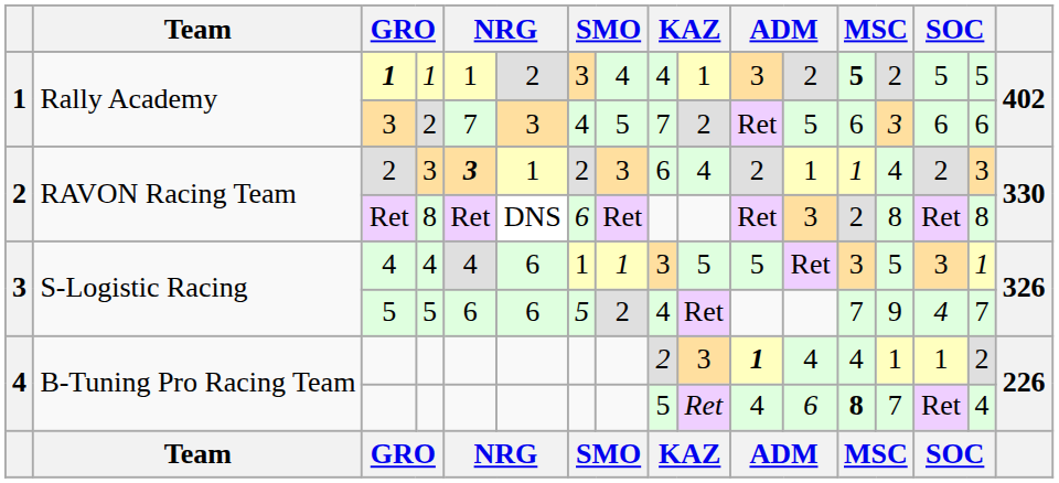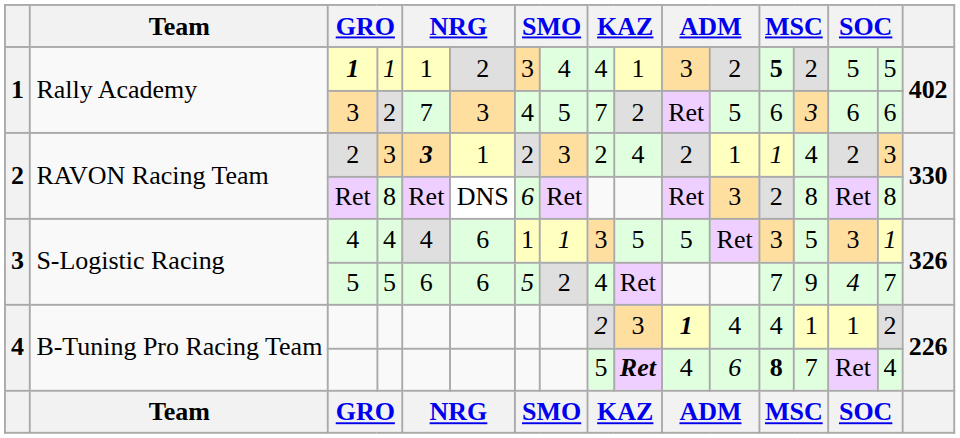row 4 | column 9: 6 -> 2
row 9 | column 10: normal -> bold
